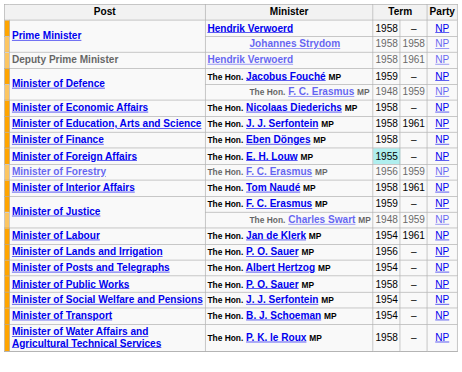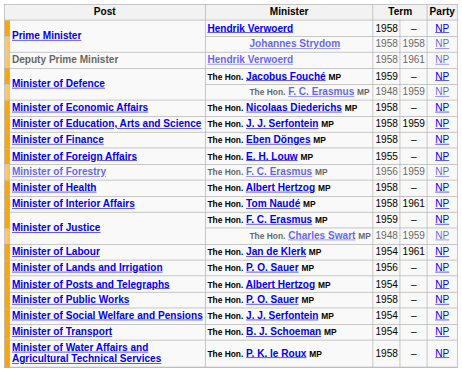Minister of Education, Arts and Science | column 5: 1961 -> 1959
Minister of Foreign Affairs | column 4: paleturquoise background -> no background
+ row: Minister of Health | The Hon. Albert Hertzog MP | 1958 | – | NP
